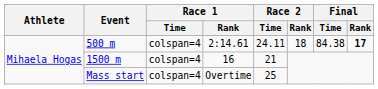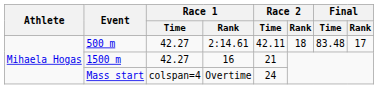500 m | Race 1 / Time: colspan=4 -> 42.27
500 m | Race 2 / Time: 24.11 -> 42.11
500 m | Final / Time: 84.38 -> 83.48
500 m | Final / Rank: bold -> normal
1500 m | Race 1 / Time: colspan=4 -> 42.27
Mass start | Race 2 / Time: 25 -> 24
